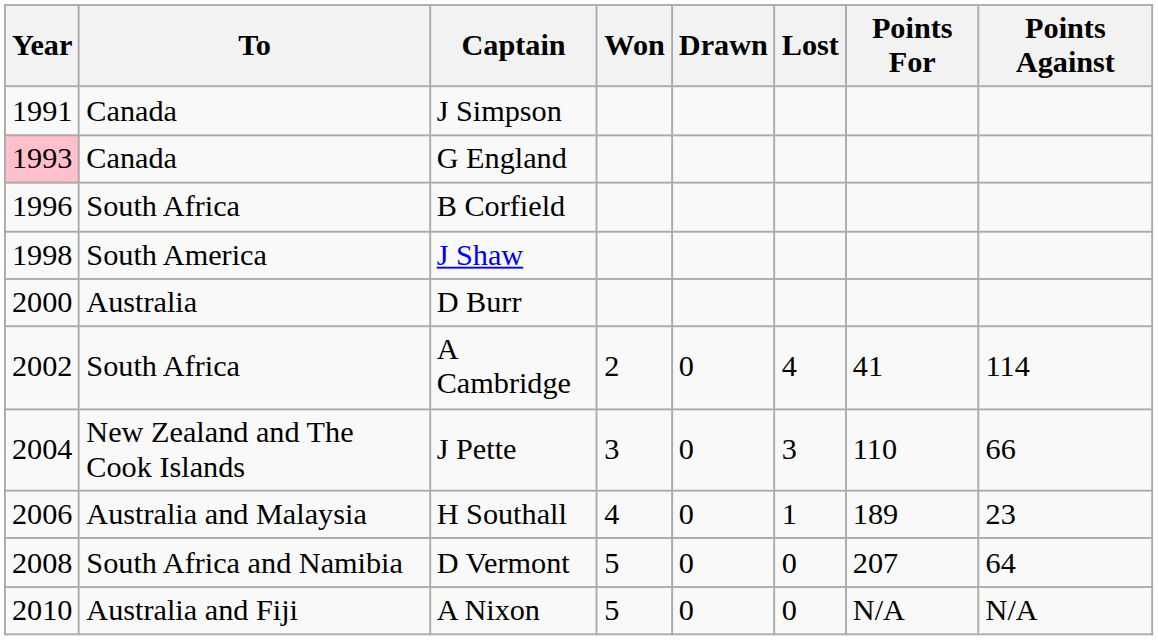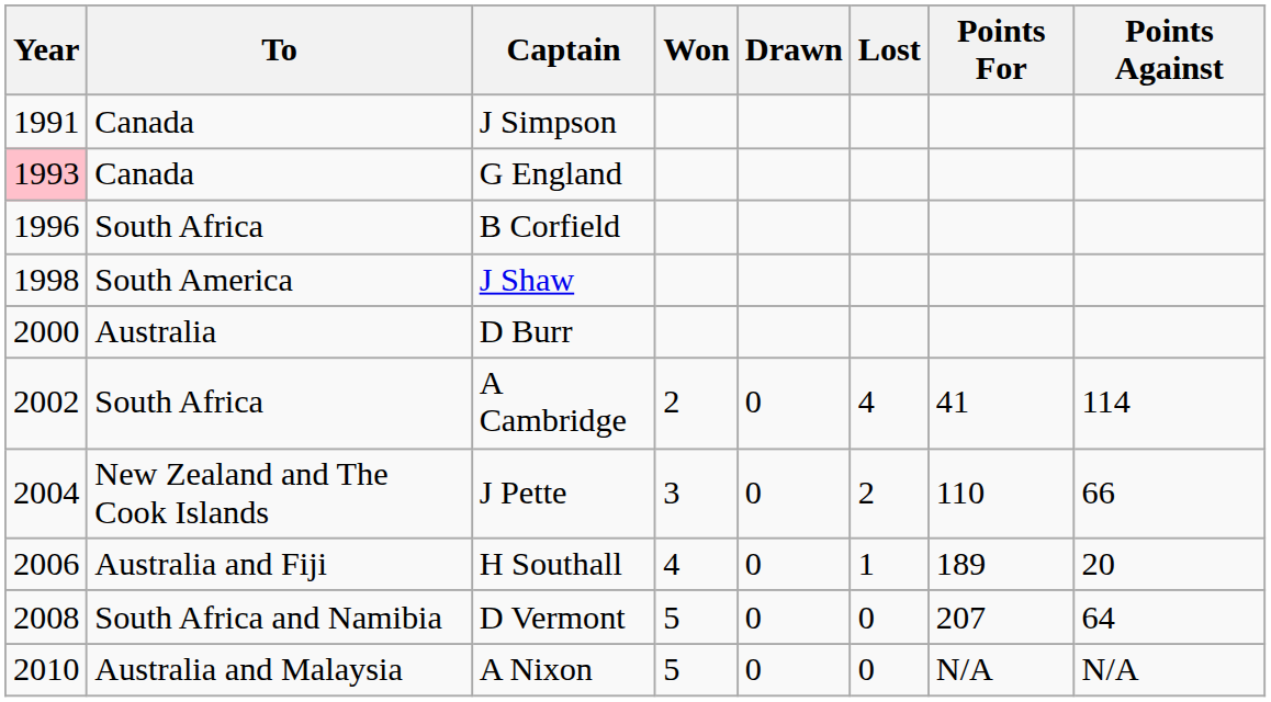J Pette | Lost: 3 -> 2
H Southall | To: Australia and Malaysia -> Australia and Fiji
H Southall | Points Against: 23 -> 20
A Nixon | To: Australia and Fiji -> Australia and Malaysia
